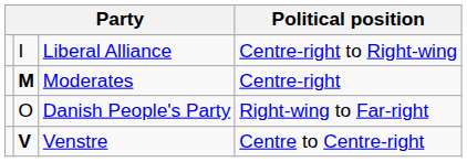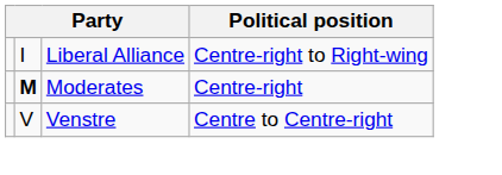- row: O | Danish People's Party | Right-wing to Far-right
Venstre | column 2: bold -> normal
